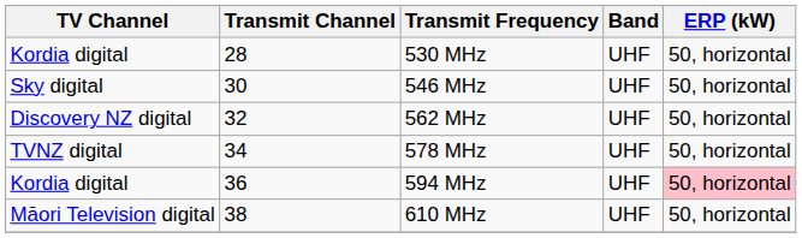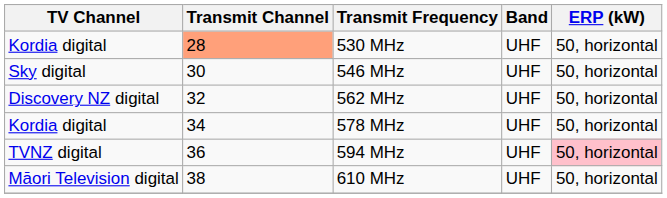530 MHz | Transmit Channel: no background -> lightsalmon background
578 MHz | TV Channel: TVNZ digital -> Kordia digital
594 MHz | TV Channel: Kordia digital -> TVNZ digital
